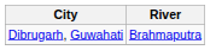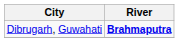Dibrugarh, Guwahati | River: normal -> bold
